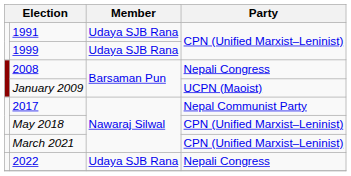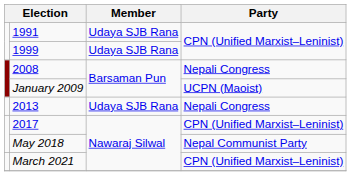+ row: 2013 | Udaya SJB Rana | Nepali Congress
2017 | Party: Nepal Communist Party -> CPN (Unified Marxist–Leninist)
May 2018 | Party: CPN (Unified Marxist–Leninist) -> Nepal Communist Party
- row: 2022 | Udaya SJB Rana | Nepali Congress
